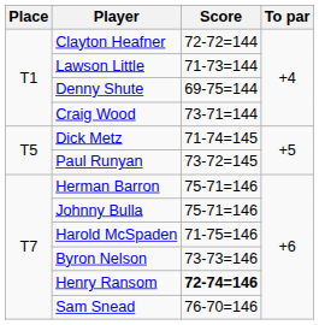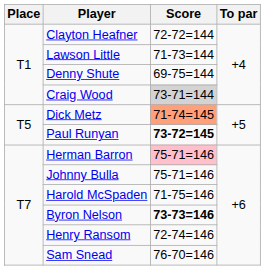Craig Wood | Score: no background -> lightgrey background
Dick Metz | Score: no background -> lightsalmon background
Paul Runyan | Score: normal -> bold
Herman Barron | Score: no background -> pink background
Byron Nelson | Score: normal -> bold
Henry Ransom | Score: bold -> normal
